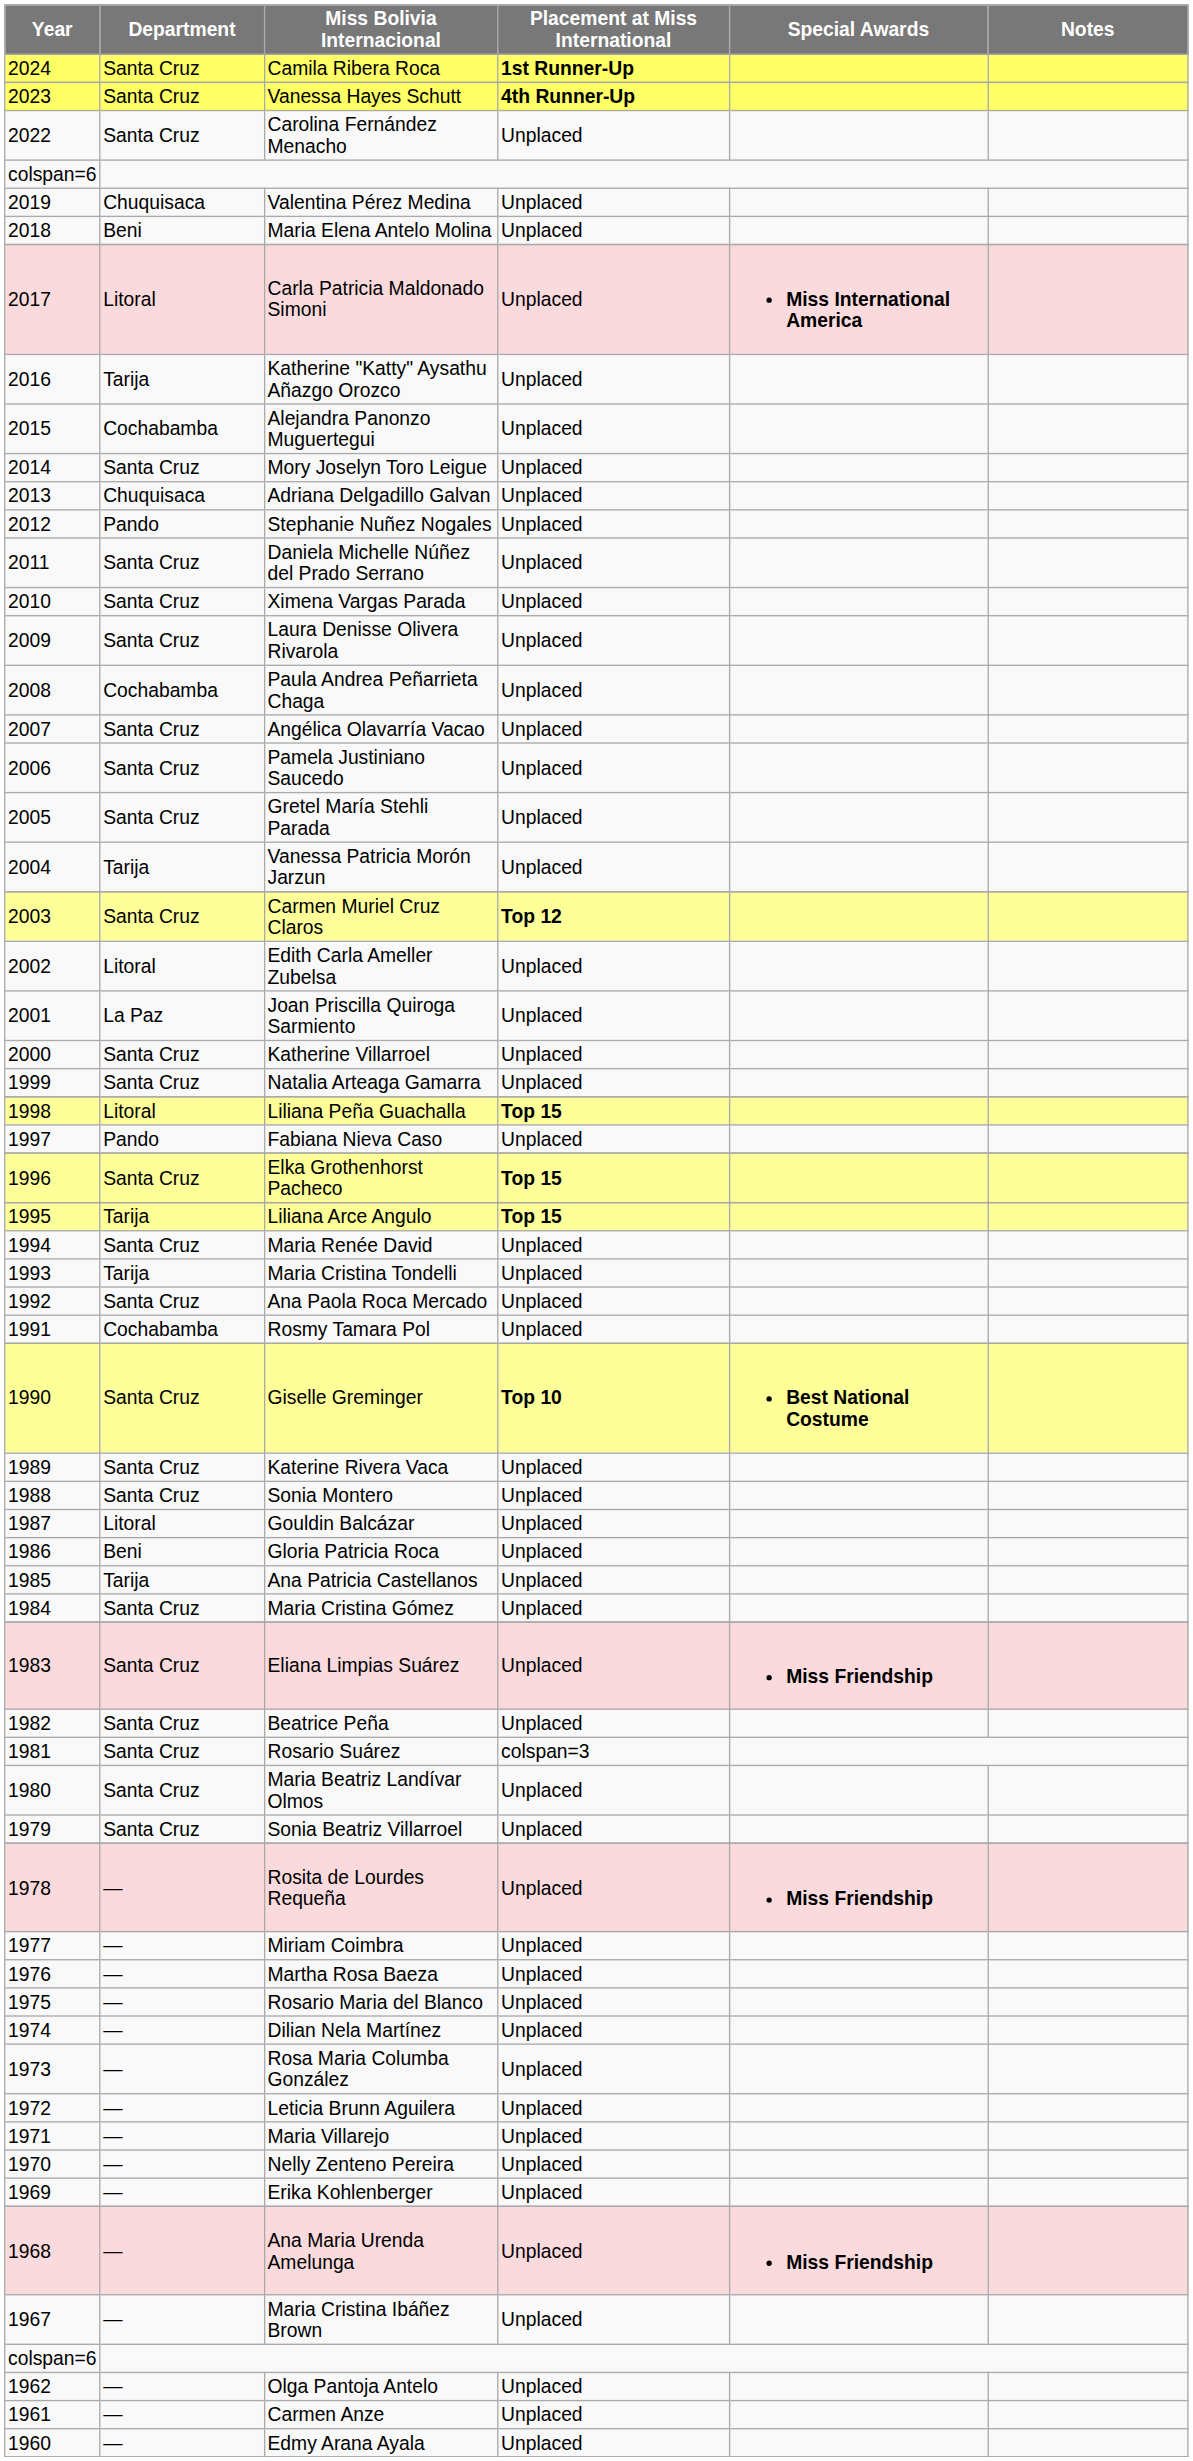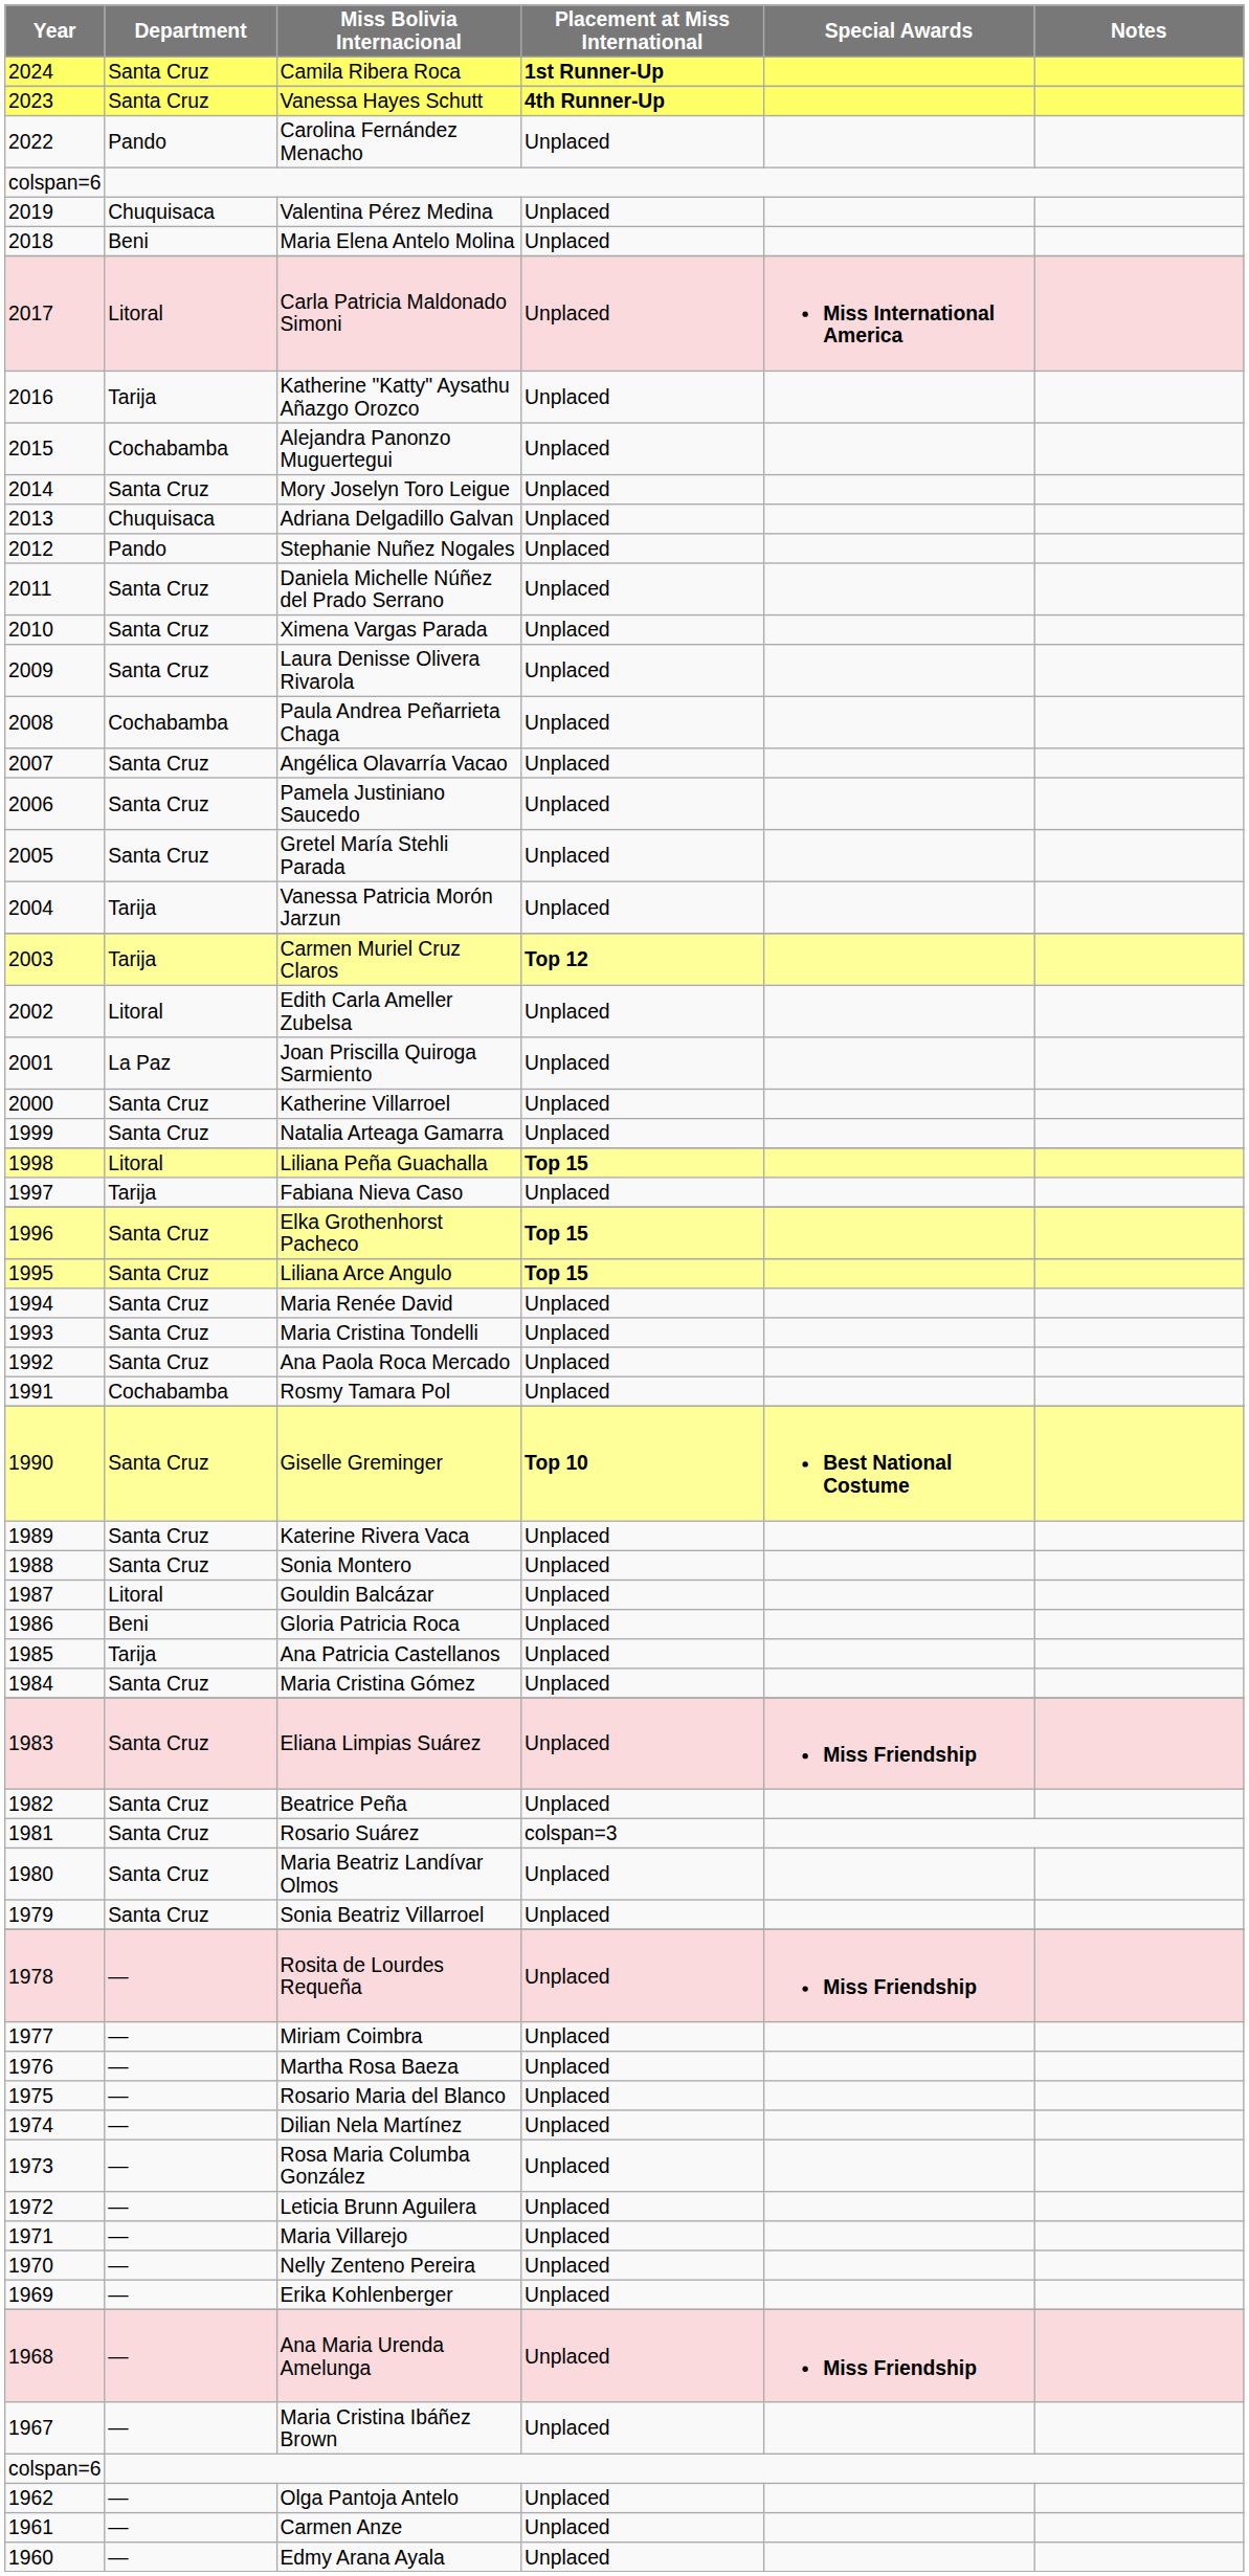Carolina Fernández Menacho | Department: Santa Cruz -> Pando
Carmen Muriel Cruz Claros | Department: Santa Cruz -> Tarija
Fabiana Nieva Caso | Department: Pando -> Tarija
Liliana Arce Angulo | Department: Tarija -> Santa Cruz
Maria Cristina Tondelli | Department: Tarija -> Santa Cruz
